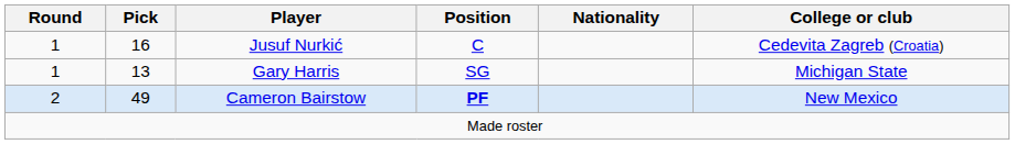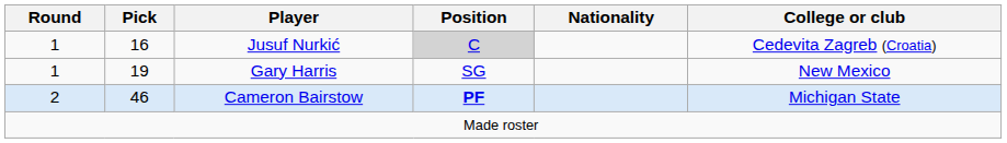Jusuf Nurkić | Position: no background -> lightgrey background
Gary Harris | Pick: 13 -> 19
Gary Harris | College or club: Michigan State -> New Mexico
Cameron Bairstow | Pick: 49 -> 46
Cameron Bairstow | College or club: New Mexico -> Michigan State
